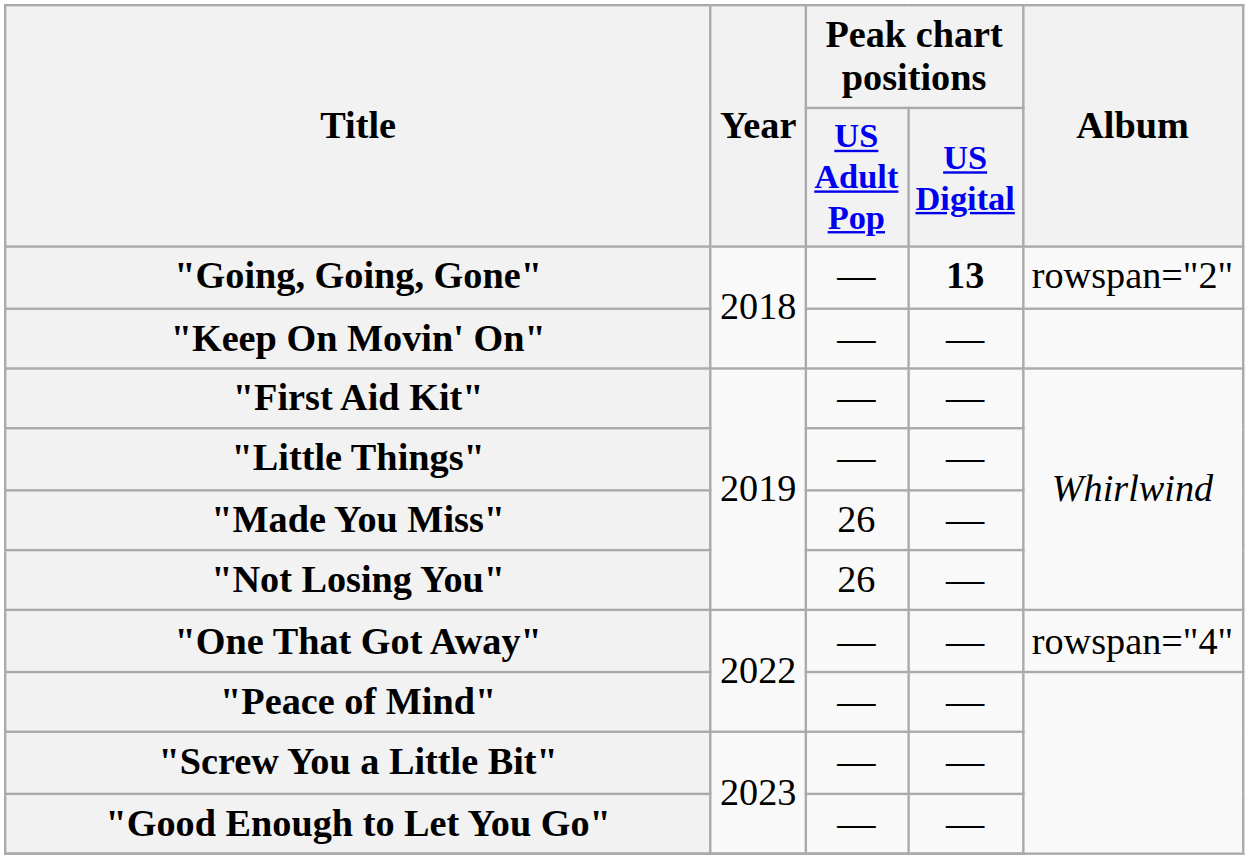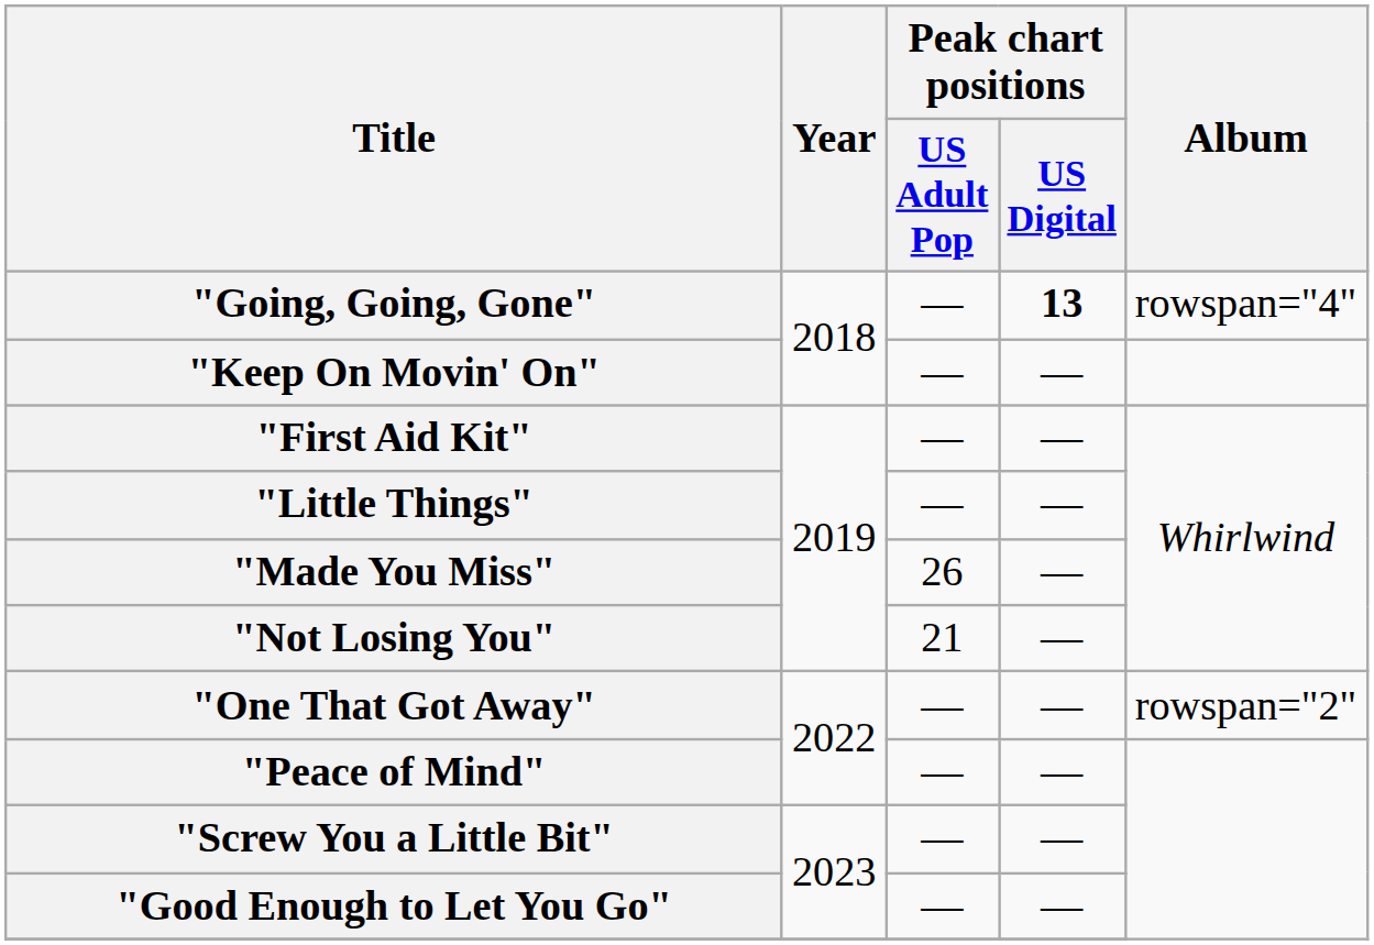"Going, Going, Gone" | Album: rowspan="2" -> rowspan="4"
"Not Losing You" | Peak chart positions / US Adult Pop: 26 -> 21
"One That Got Away" | Album: rowspan="4" -> rowspan="2"
